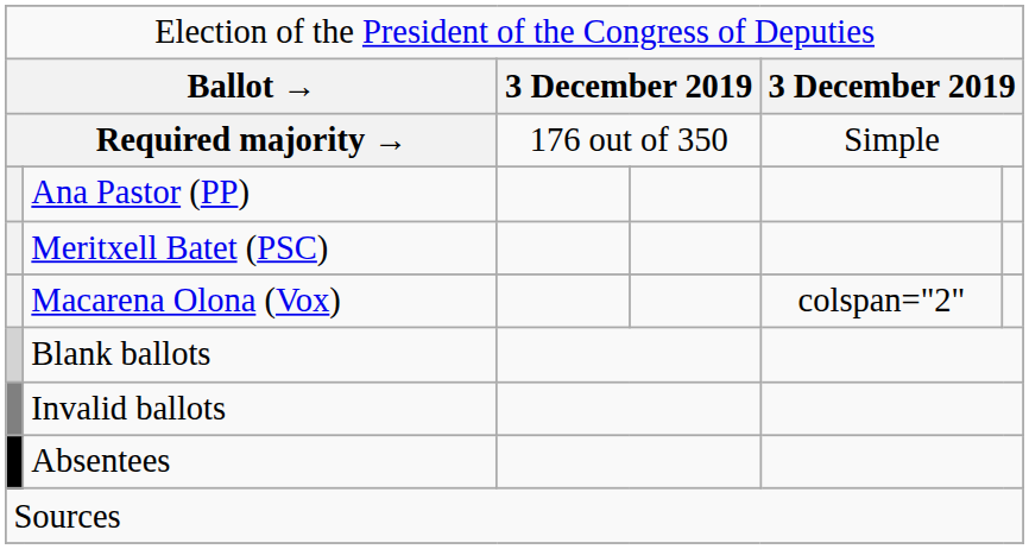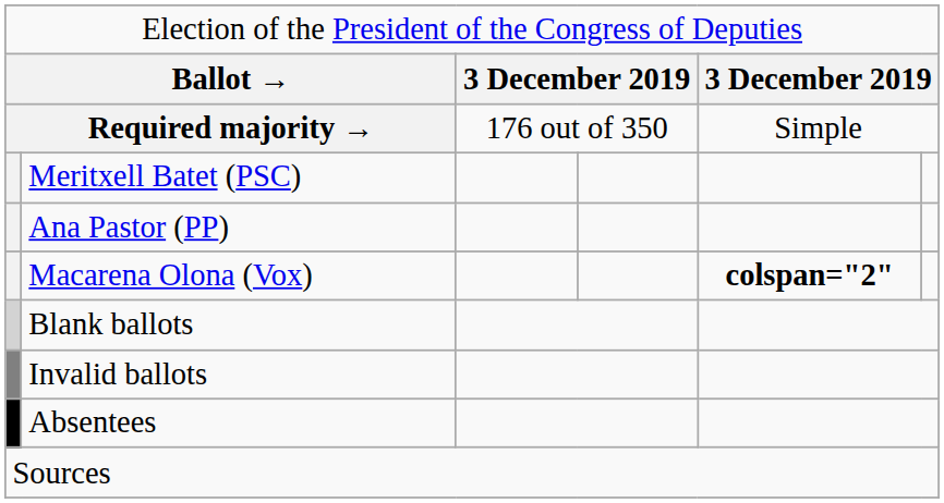rows swapped: Meritxell Batet (PSC) <-> Ana Pastor (PP)
Macarena Olona (Vox) | column 5: normal -> bold
